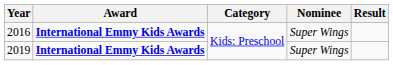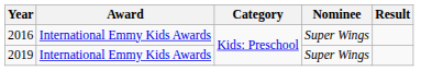2016 | Award: bold -> normal
2019 | Award: bold -> normal
